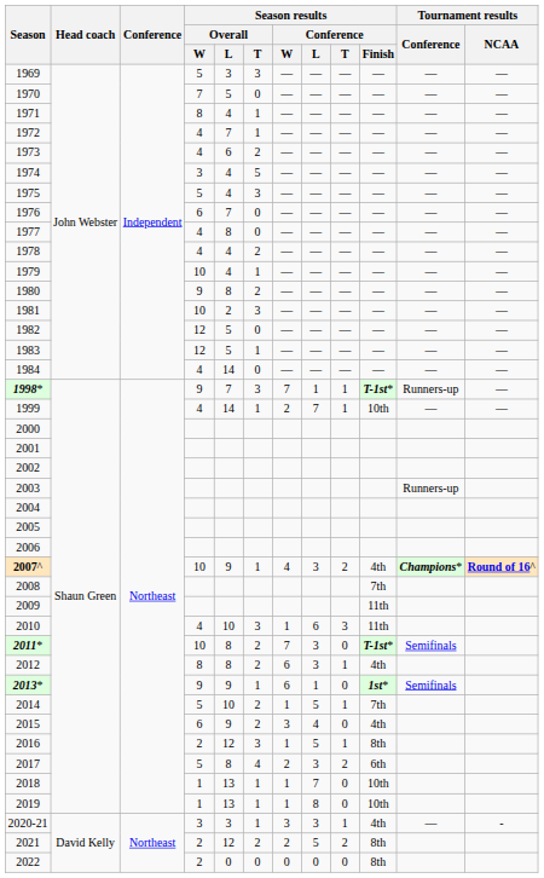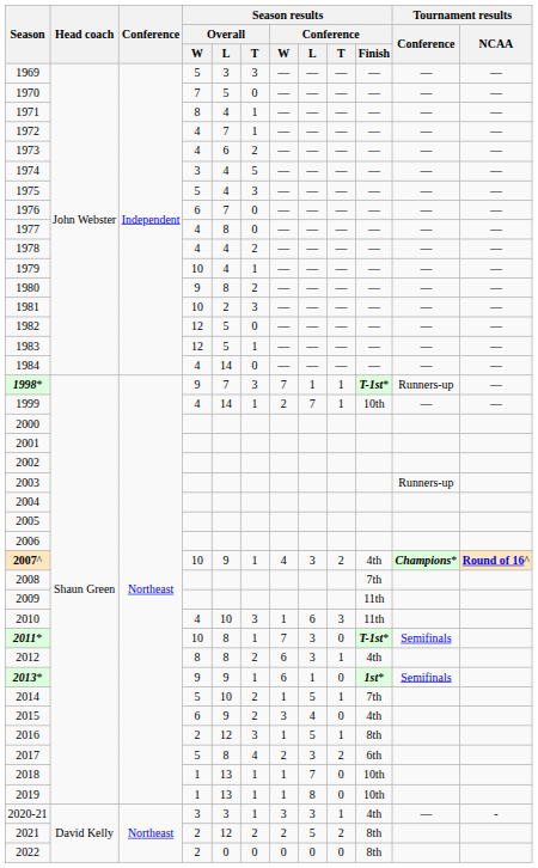2011* | Season results / Overall / T: 2 -> 1
